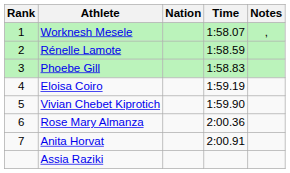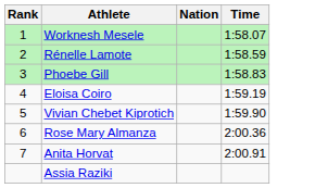- column: Notes | ,
